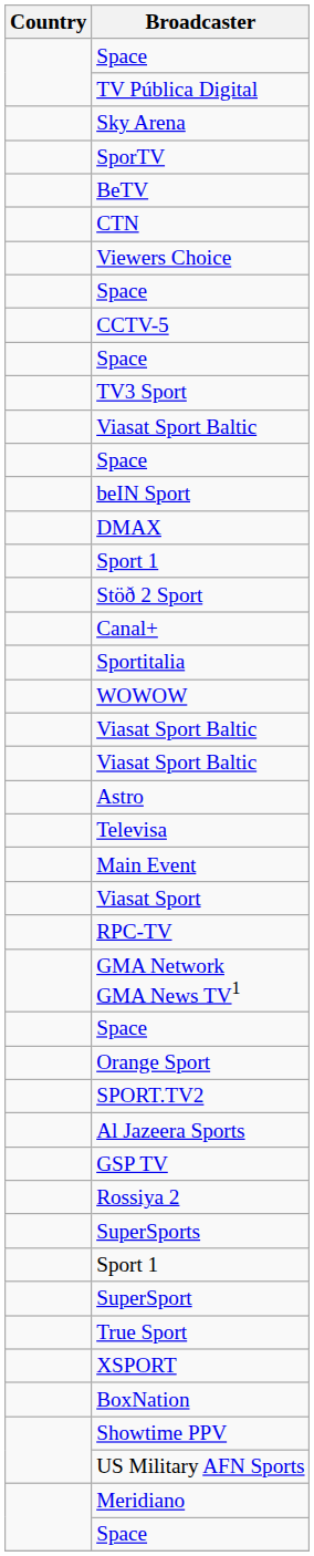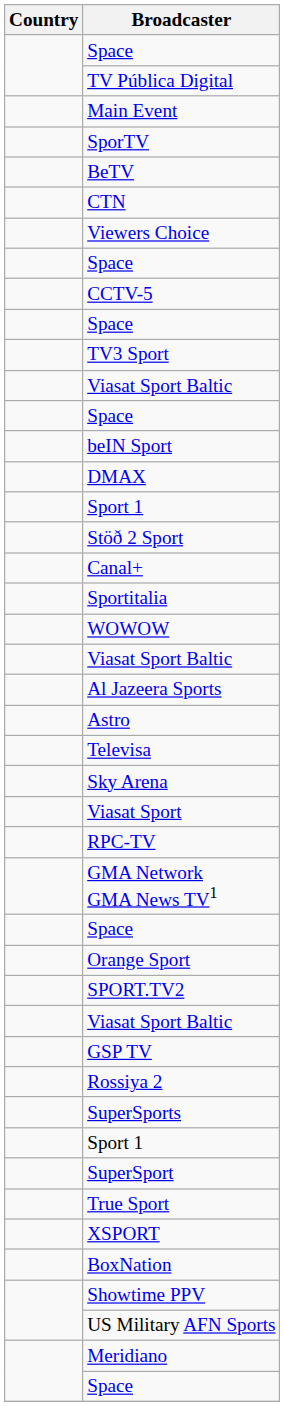row 4 | Broadcaster: Sky Arena -> Main Event
row 23 | Broadcaster: Viasat Sport Baltic -> Al Jazeera Sports
row 26 | Broadcaster: Main Event -> Sky Arena
row 33 | Broadcaster: Al Jazeera Sports -> Viasat Sport Baltic
